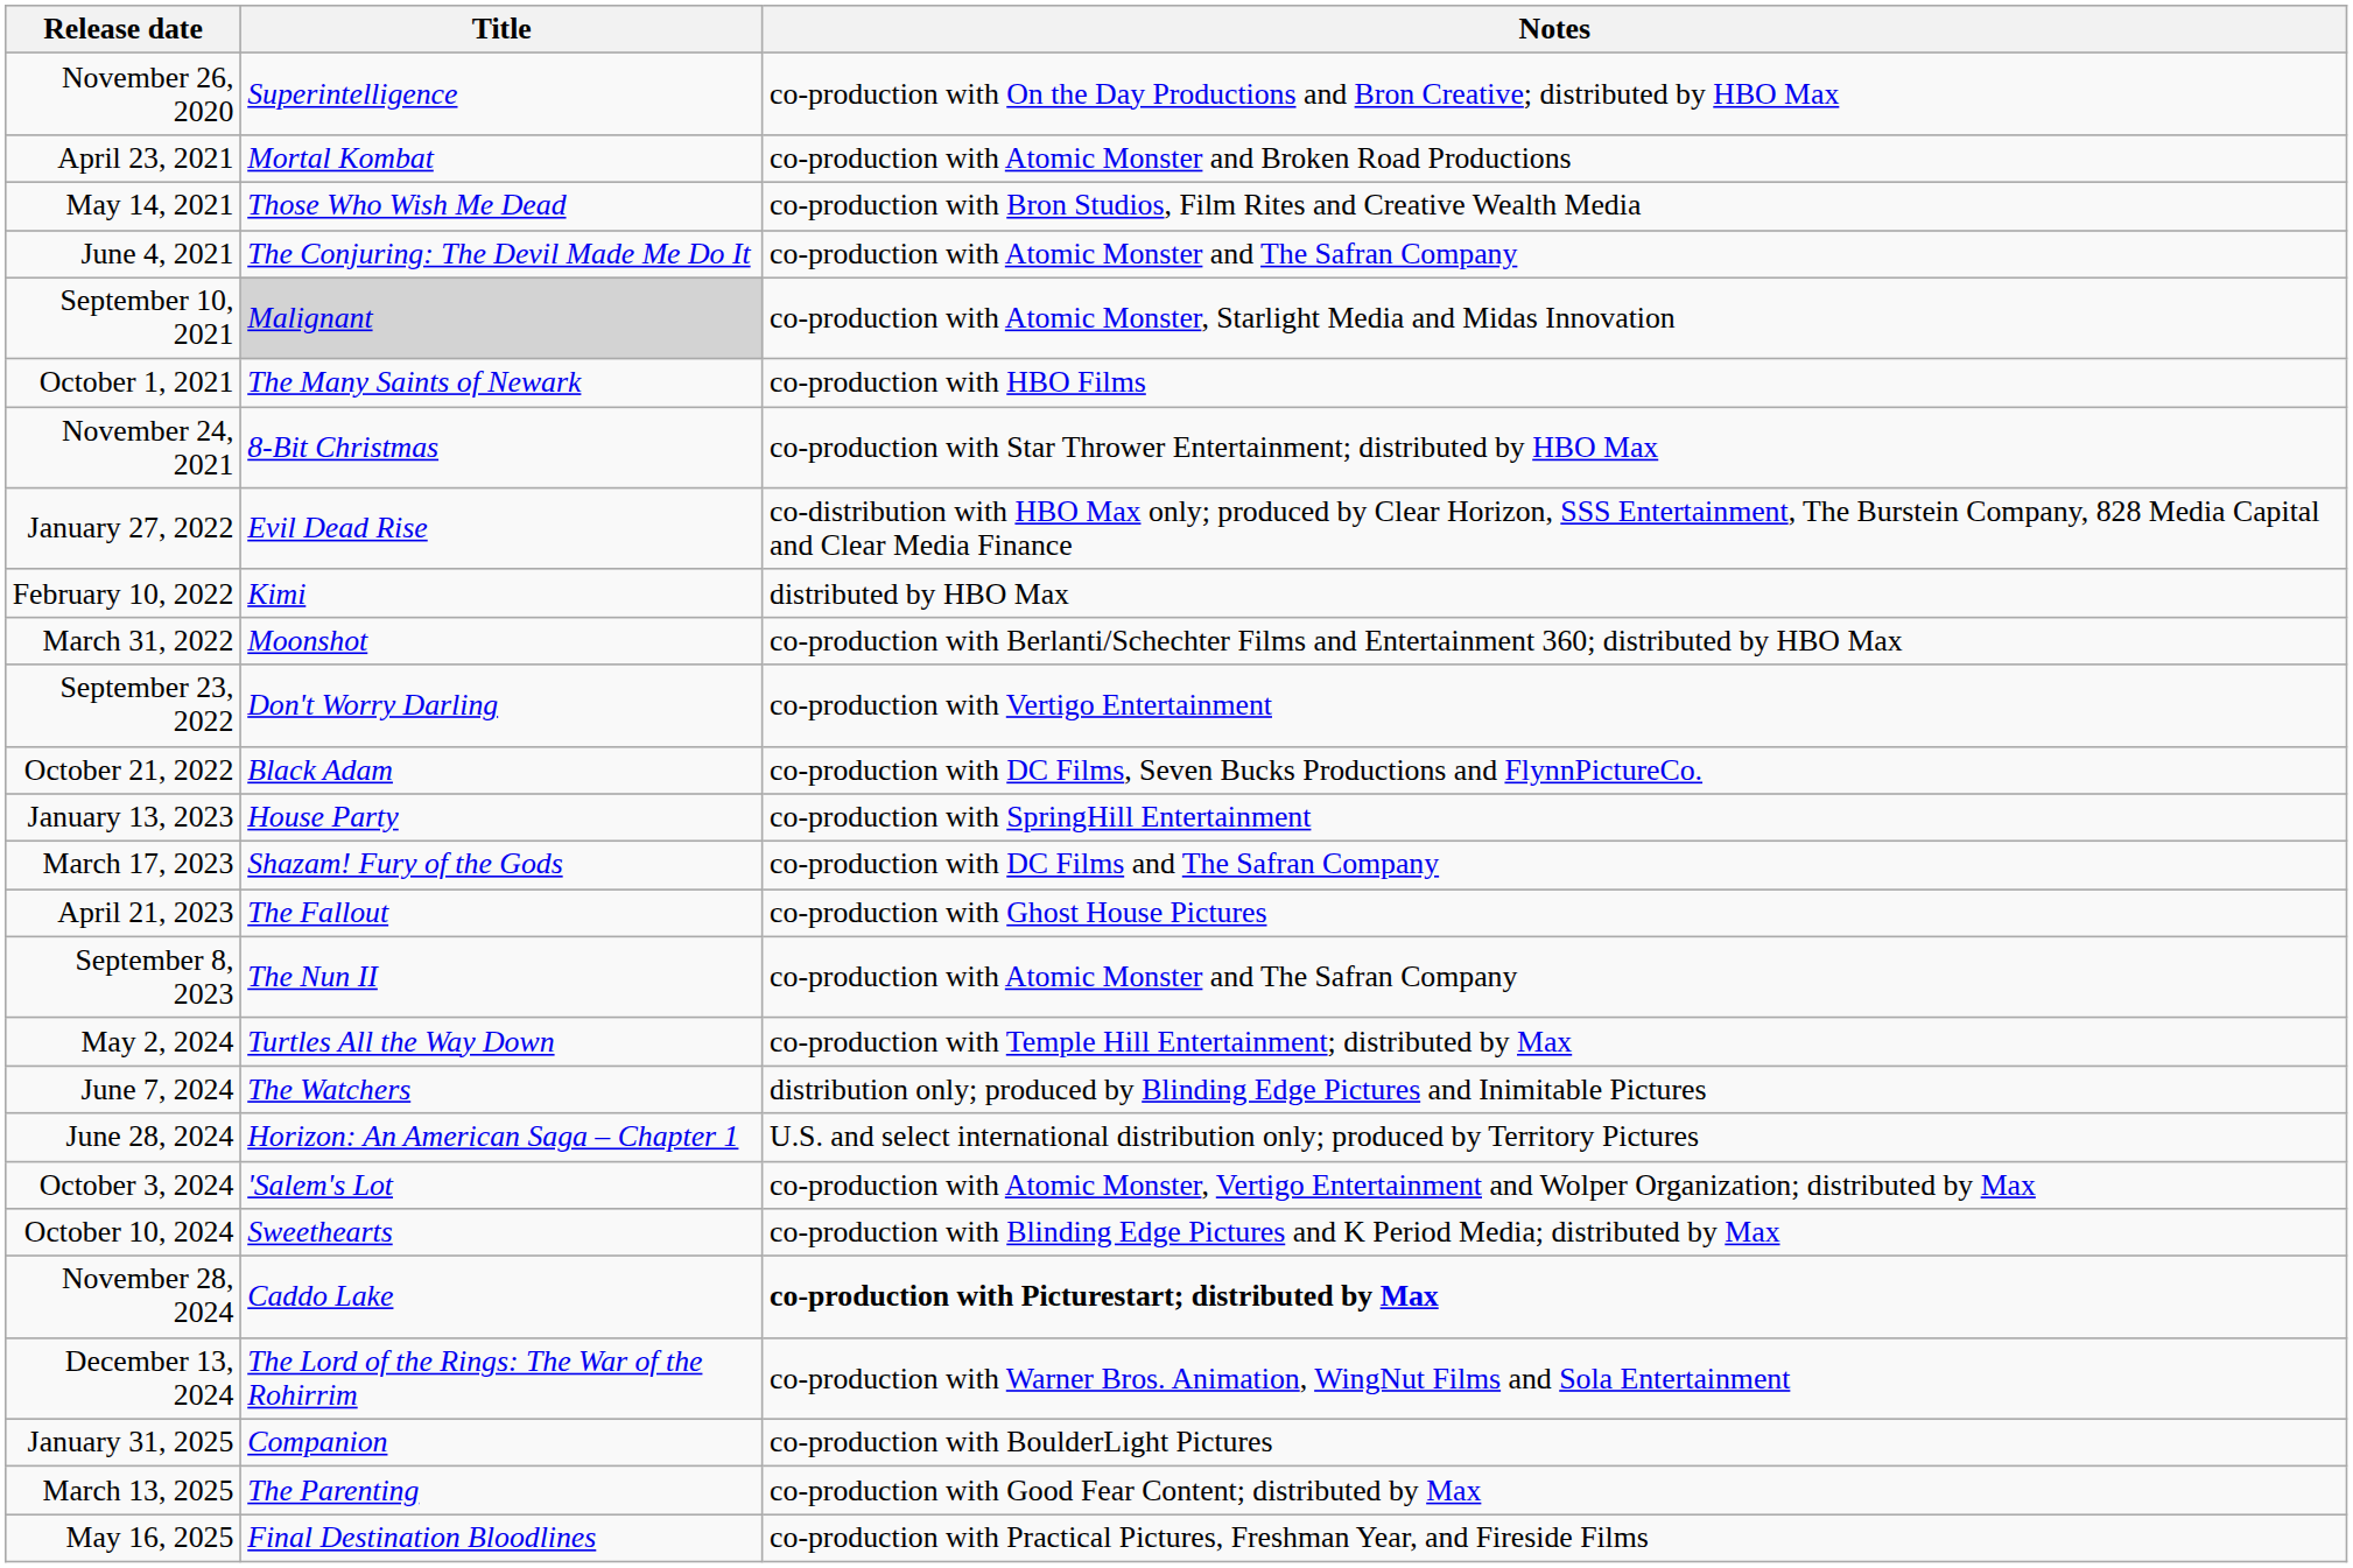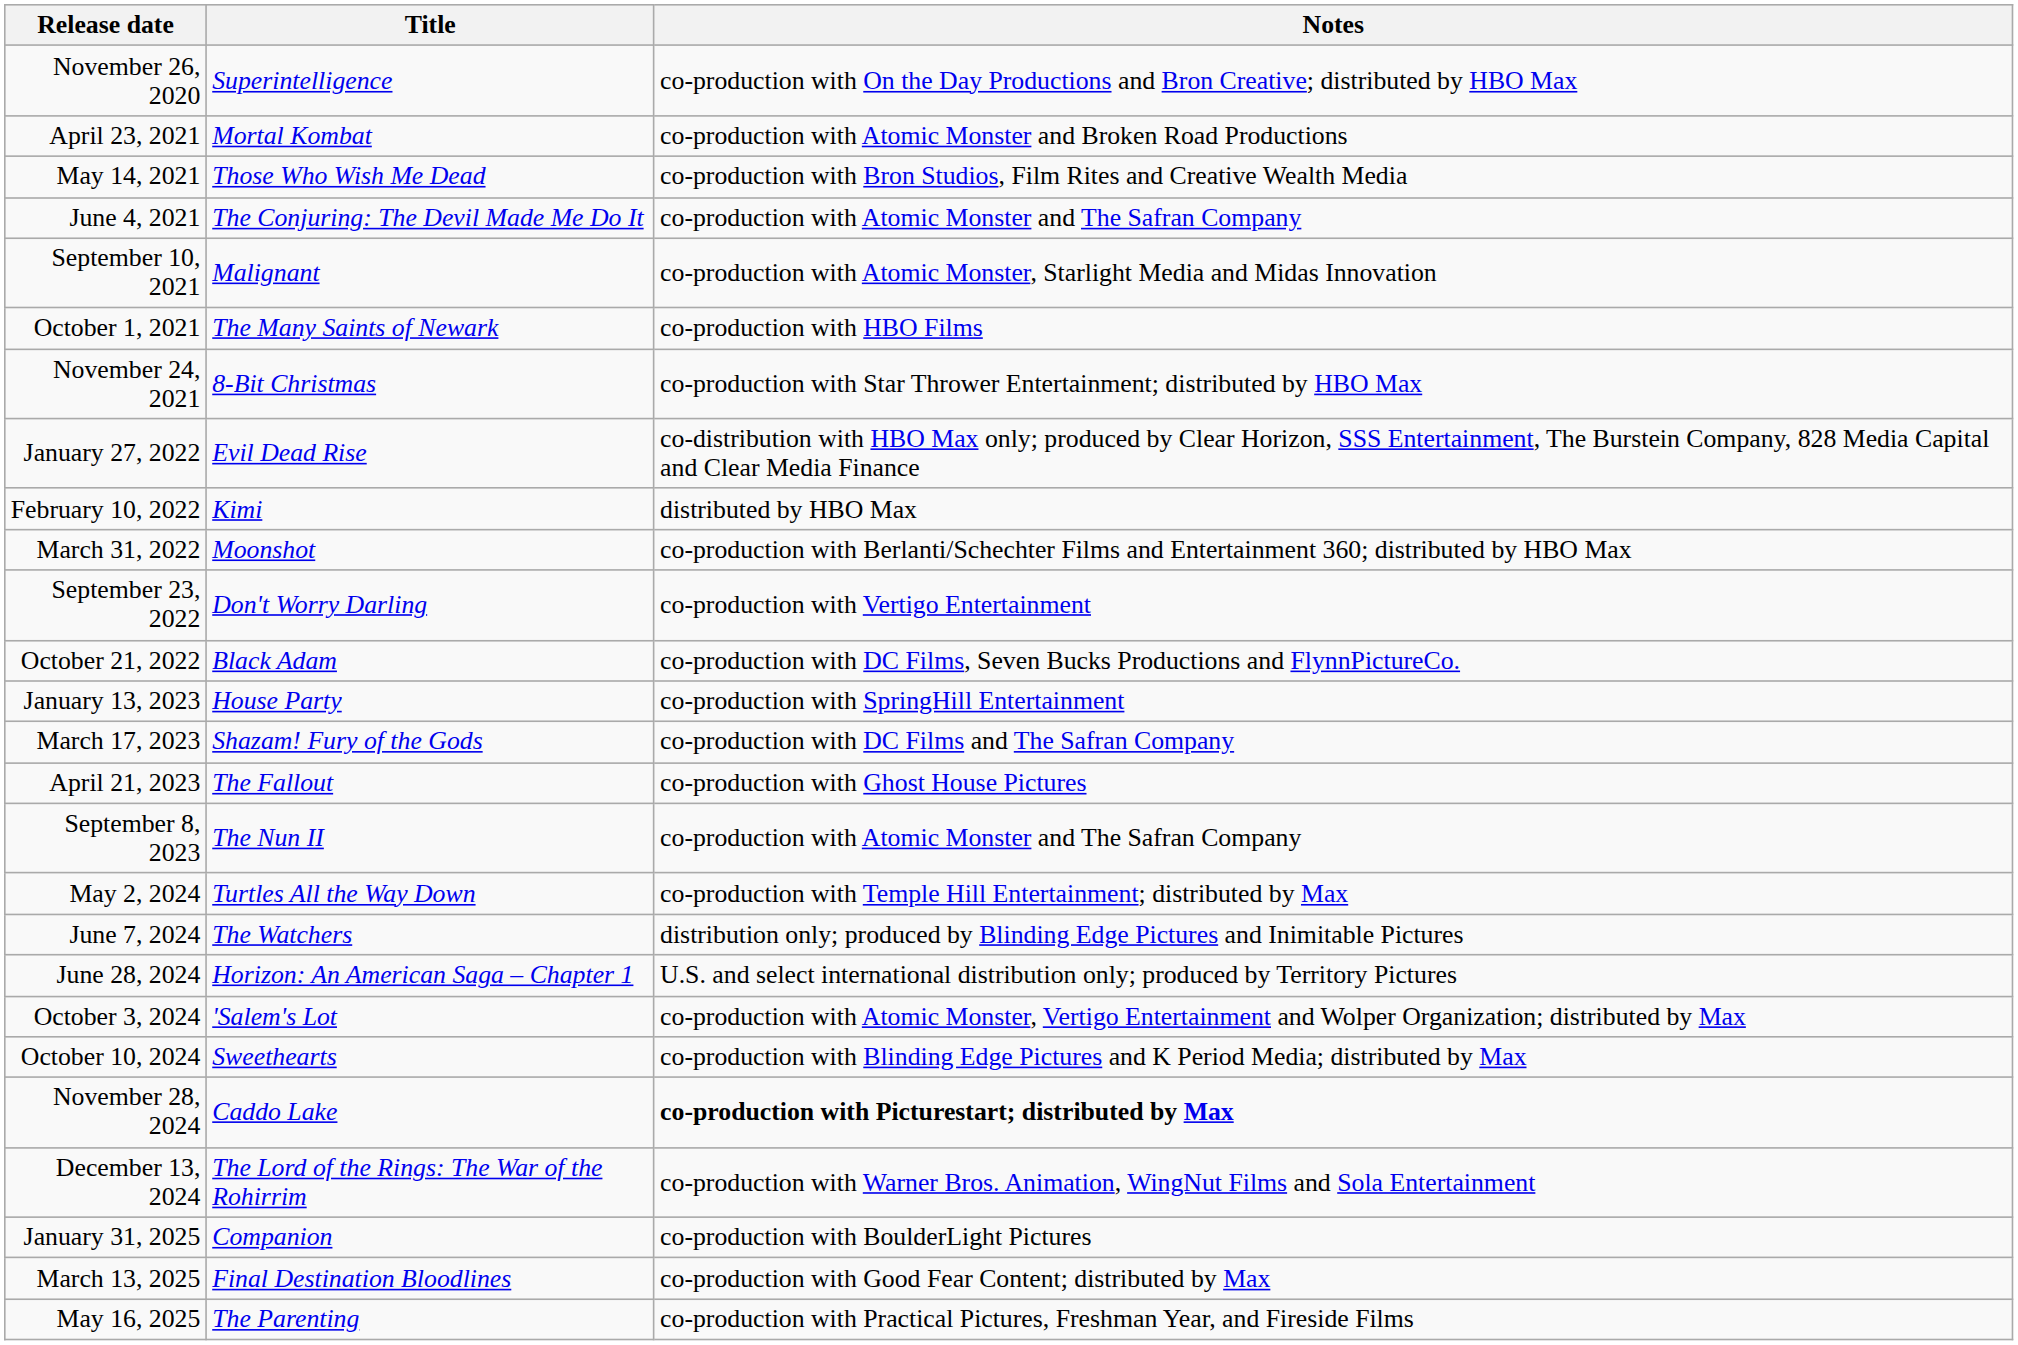September 10, 2021 | Title: lightgrey background -> no background
March 13, 2025 | Title: The Parenting -> Final Destination Bloodlines
May 16, 2025 | Title: Final Destination Bloodlines -> The Parenting
